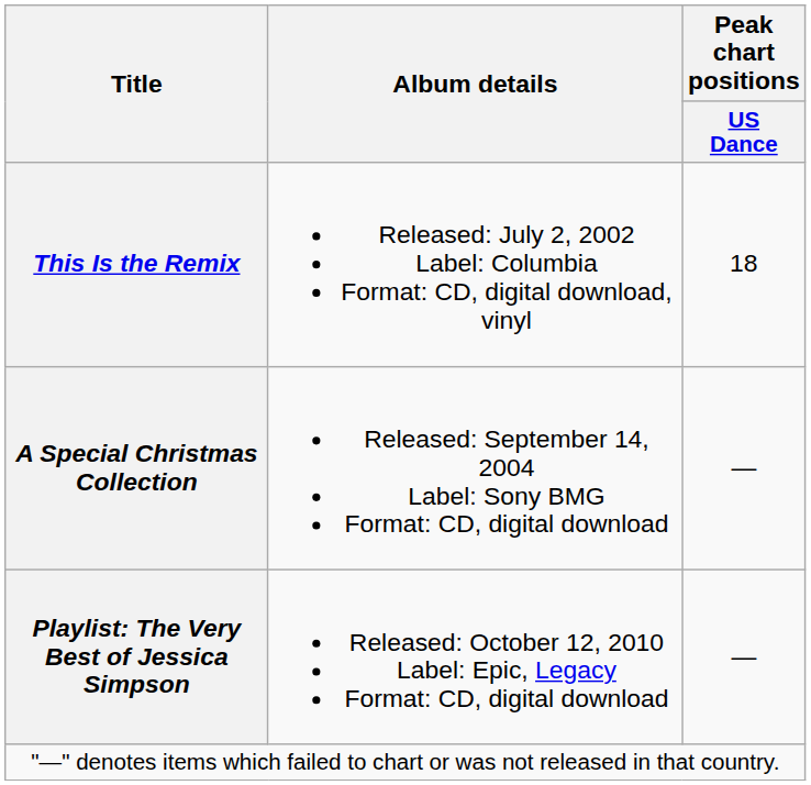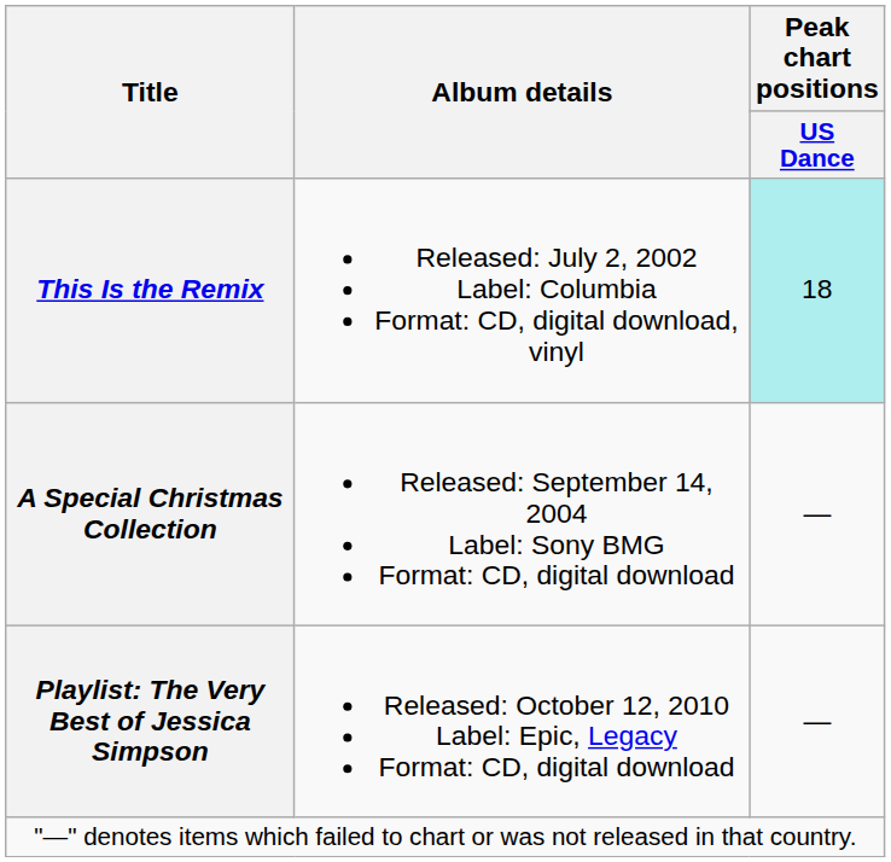This Is the Remix | Peak chart positions / US Dance: no background -> paleturquoise background
